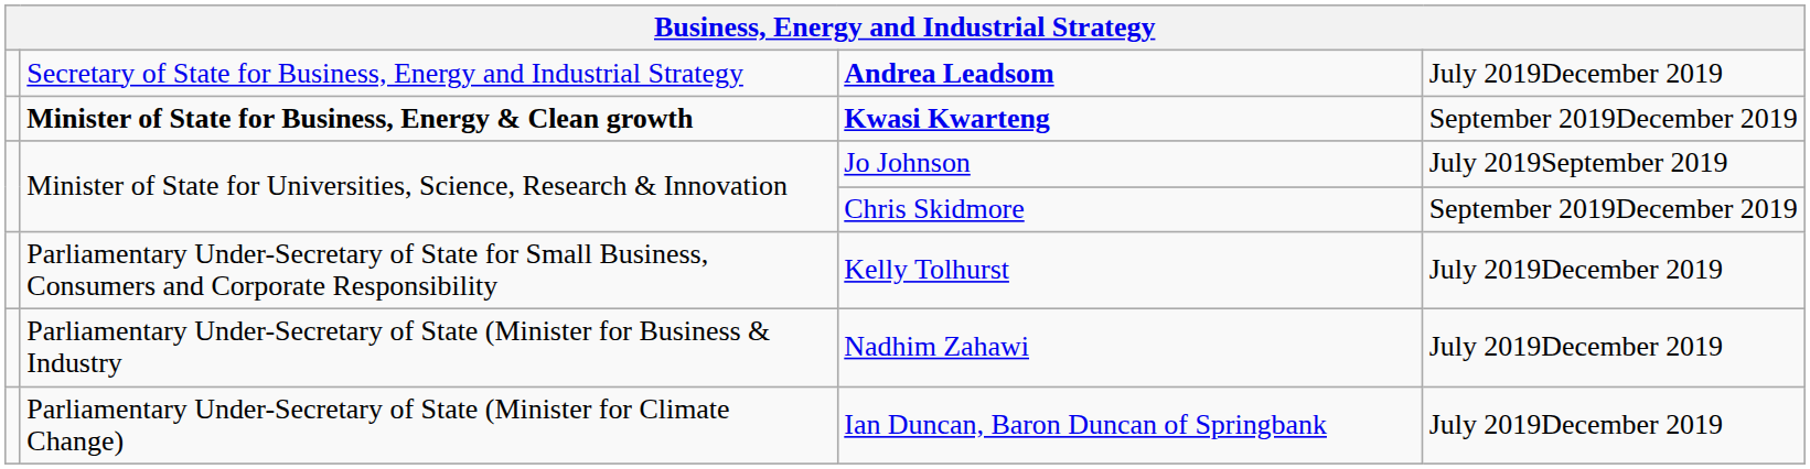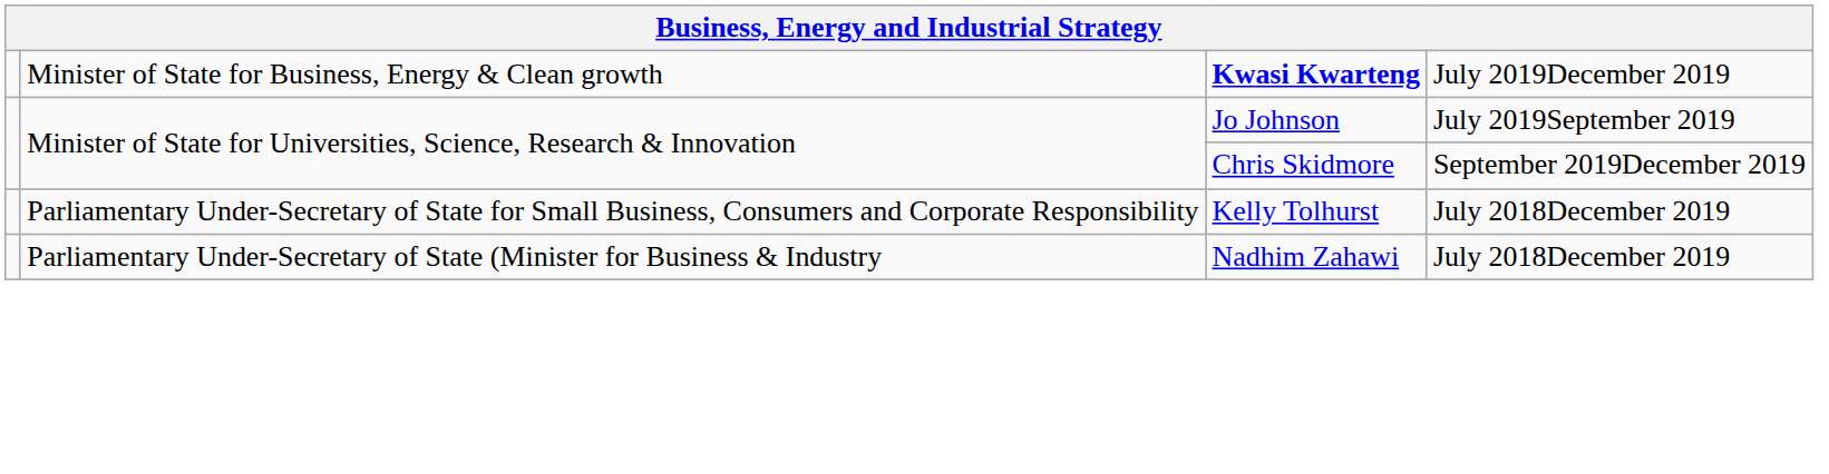- row: Secretary of State for Business, Energy and Industrial Strategy | Andrea Leadsom | July 2019December 2019
Kwasi Kwarteng | column 2: bold -> normal
Kwasi Kwarteng | column 4: September 2019December 2019 -> July 2019December 2019
Kelly Tolhurst | column 4: July 2019December 2019 -> July 2018December 2019
Nadhim Zahawi | column 4: July 2019December 2019 -> July 2018December 2019
- row: Parliamentary Under-Secretary of State (Minister for Climate Change) | Ian Duncan, Baron Duncan of Springbank | July 2019December 2019
